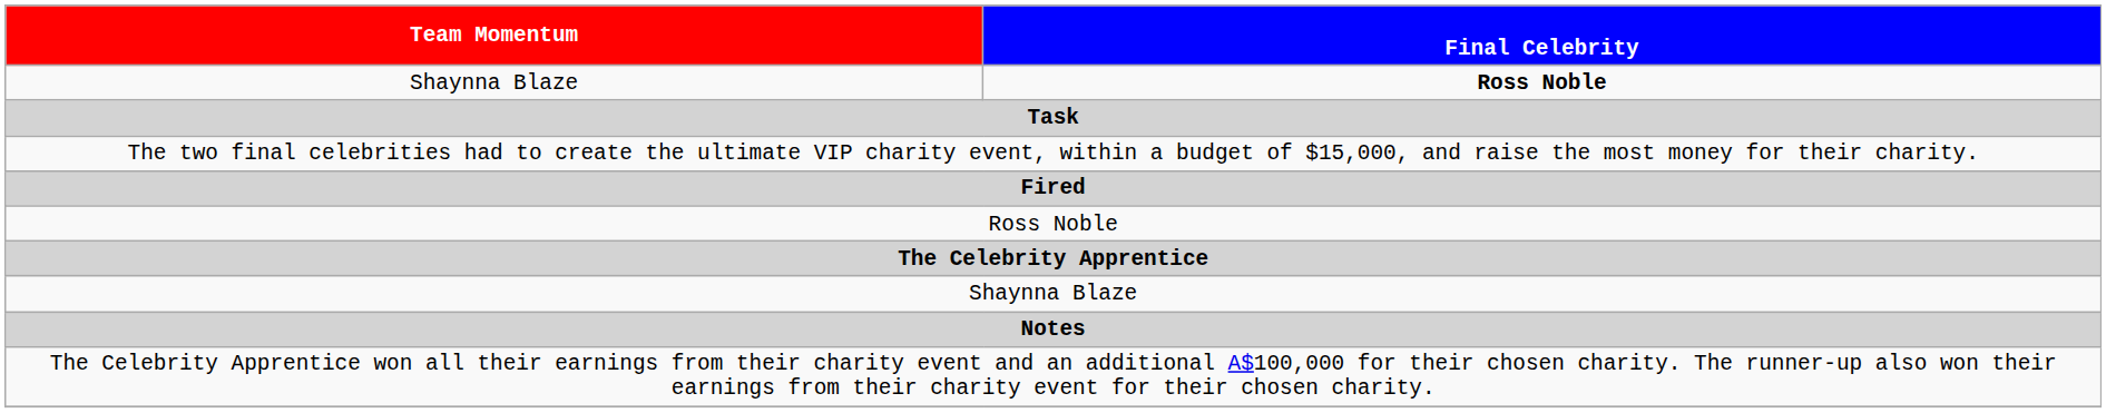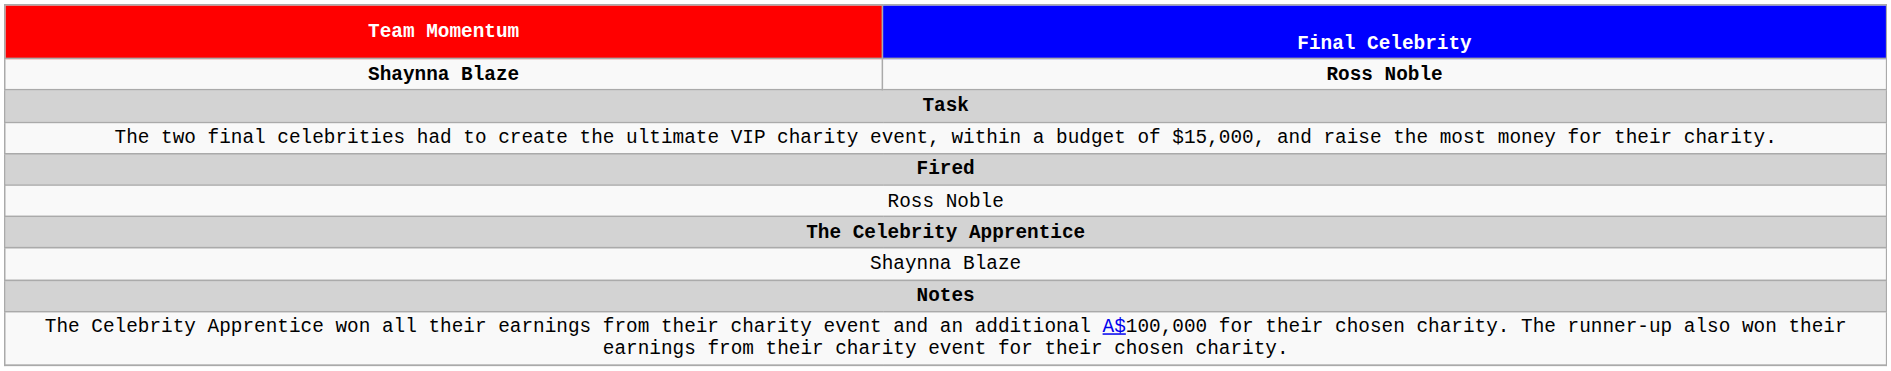row 2 | Team Momentum: normal -> bold
